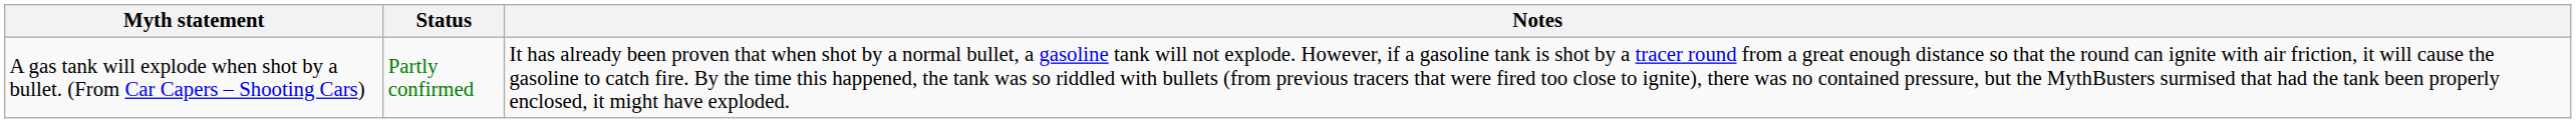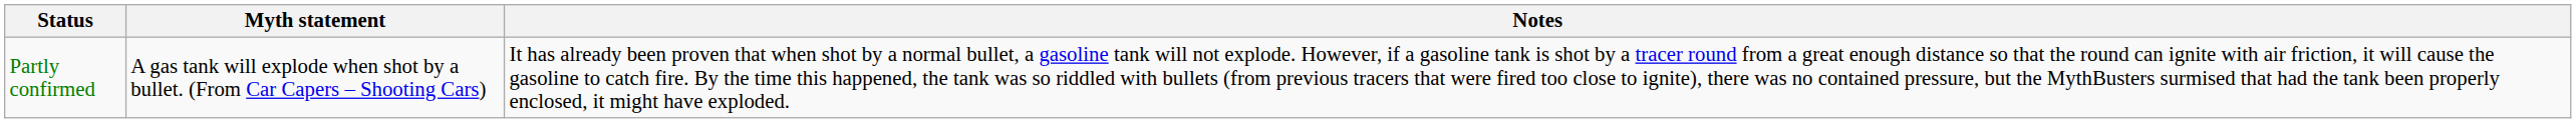columns swapped: Myth statement <-> Status
